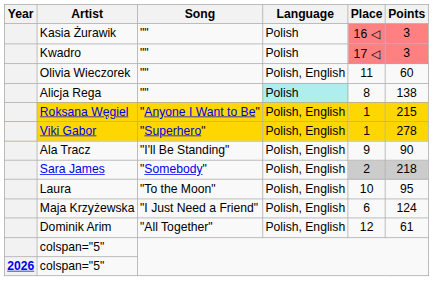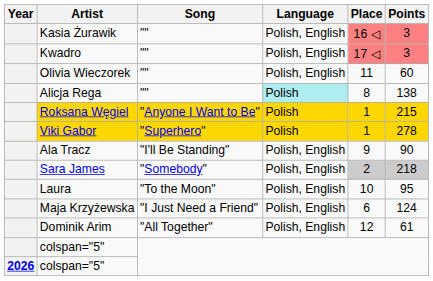Kasia Żurawik | Language: Polish -> Polish, English
Kwadro | Language: Polish -> Polish, English
Roksana Węgiel | Language: Polish, English -> Polish
Viki Gabor | Language: Polish, English -> Polish
